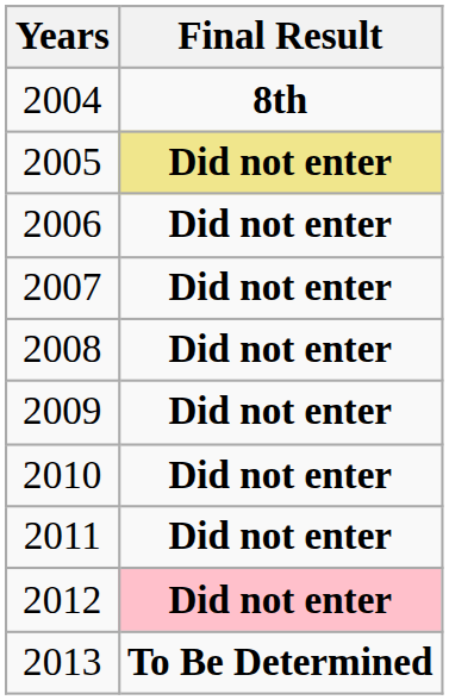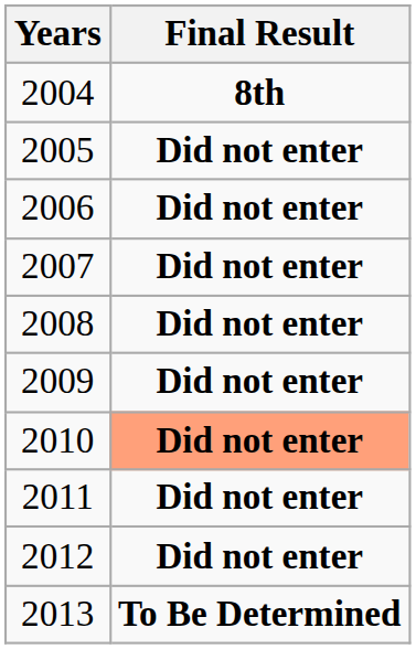2005 | Final Result: khaki background -> no background
2010 | Final Result: no background -> lightsalmon background
2012 | Final Result: pink background -> no background
